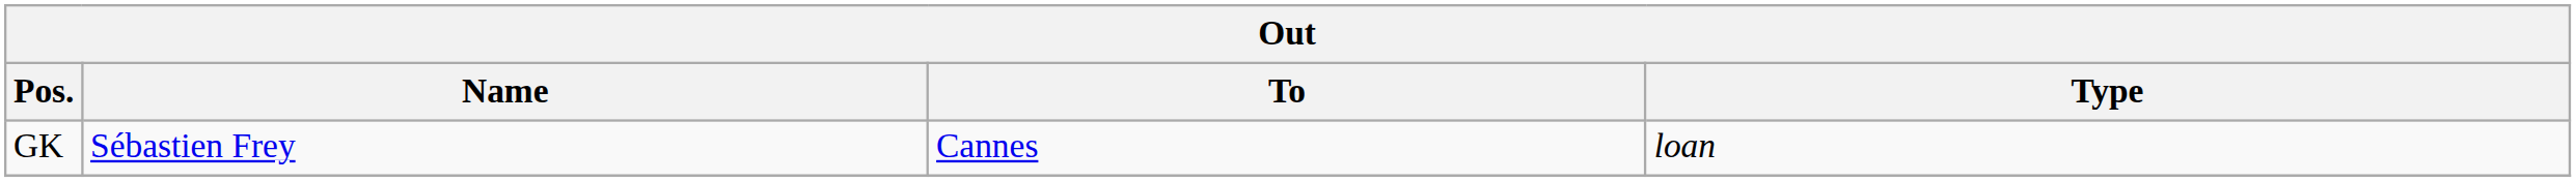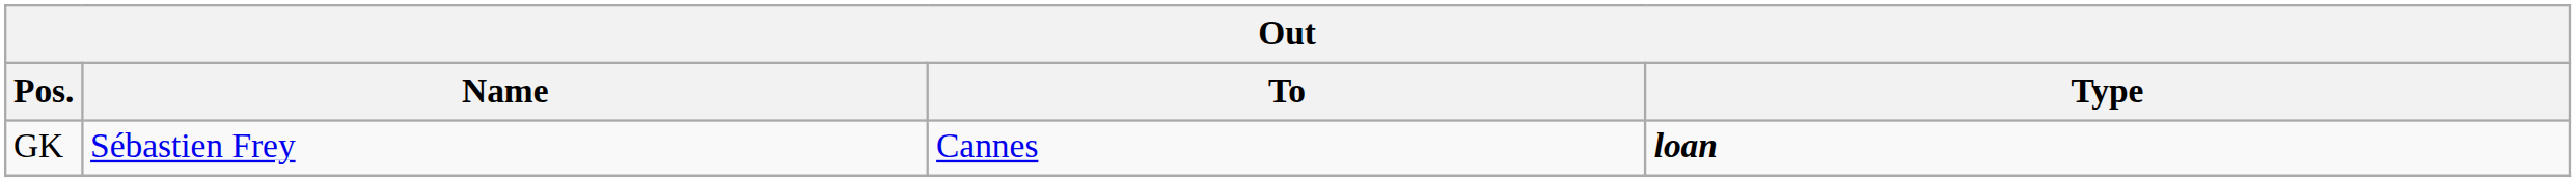GK | Type: normal -> bold
